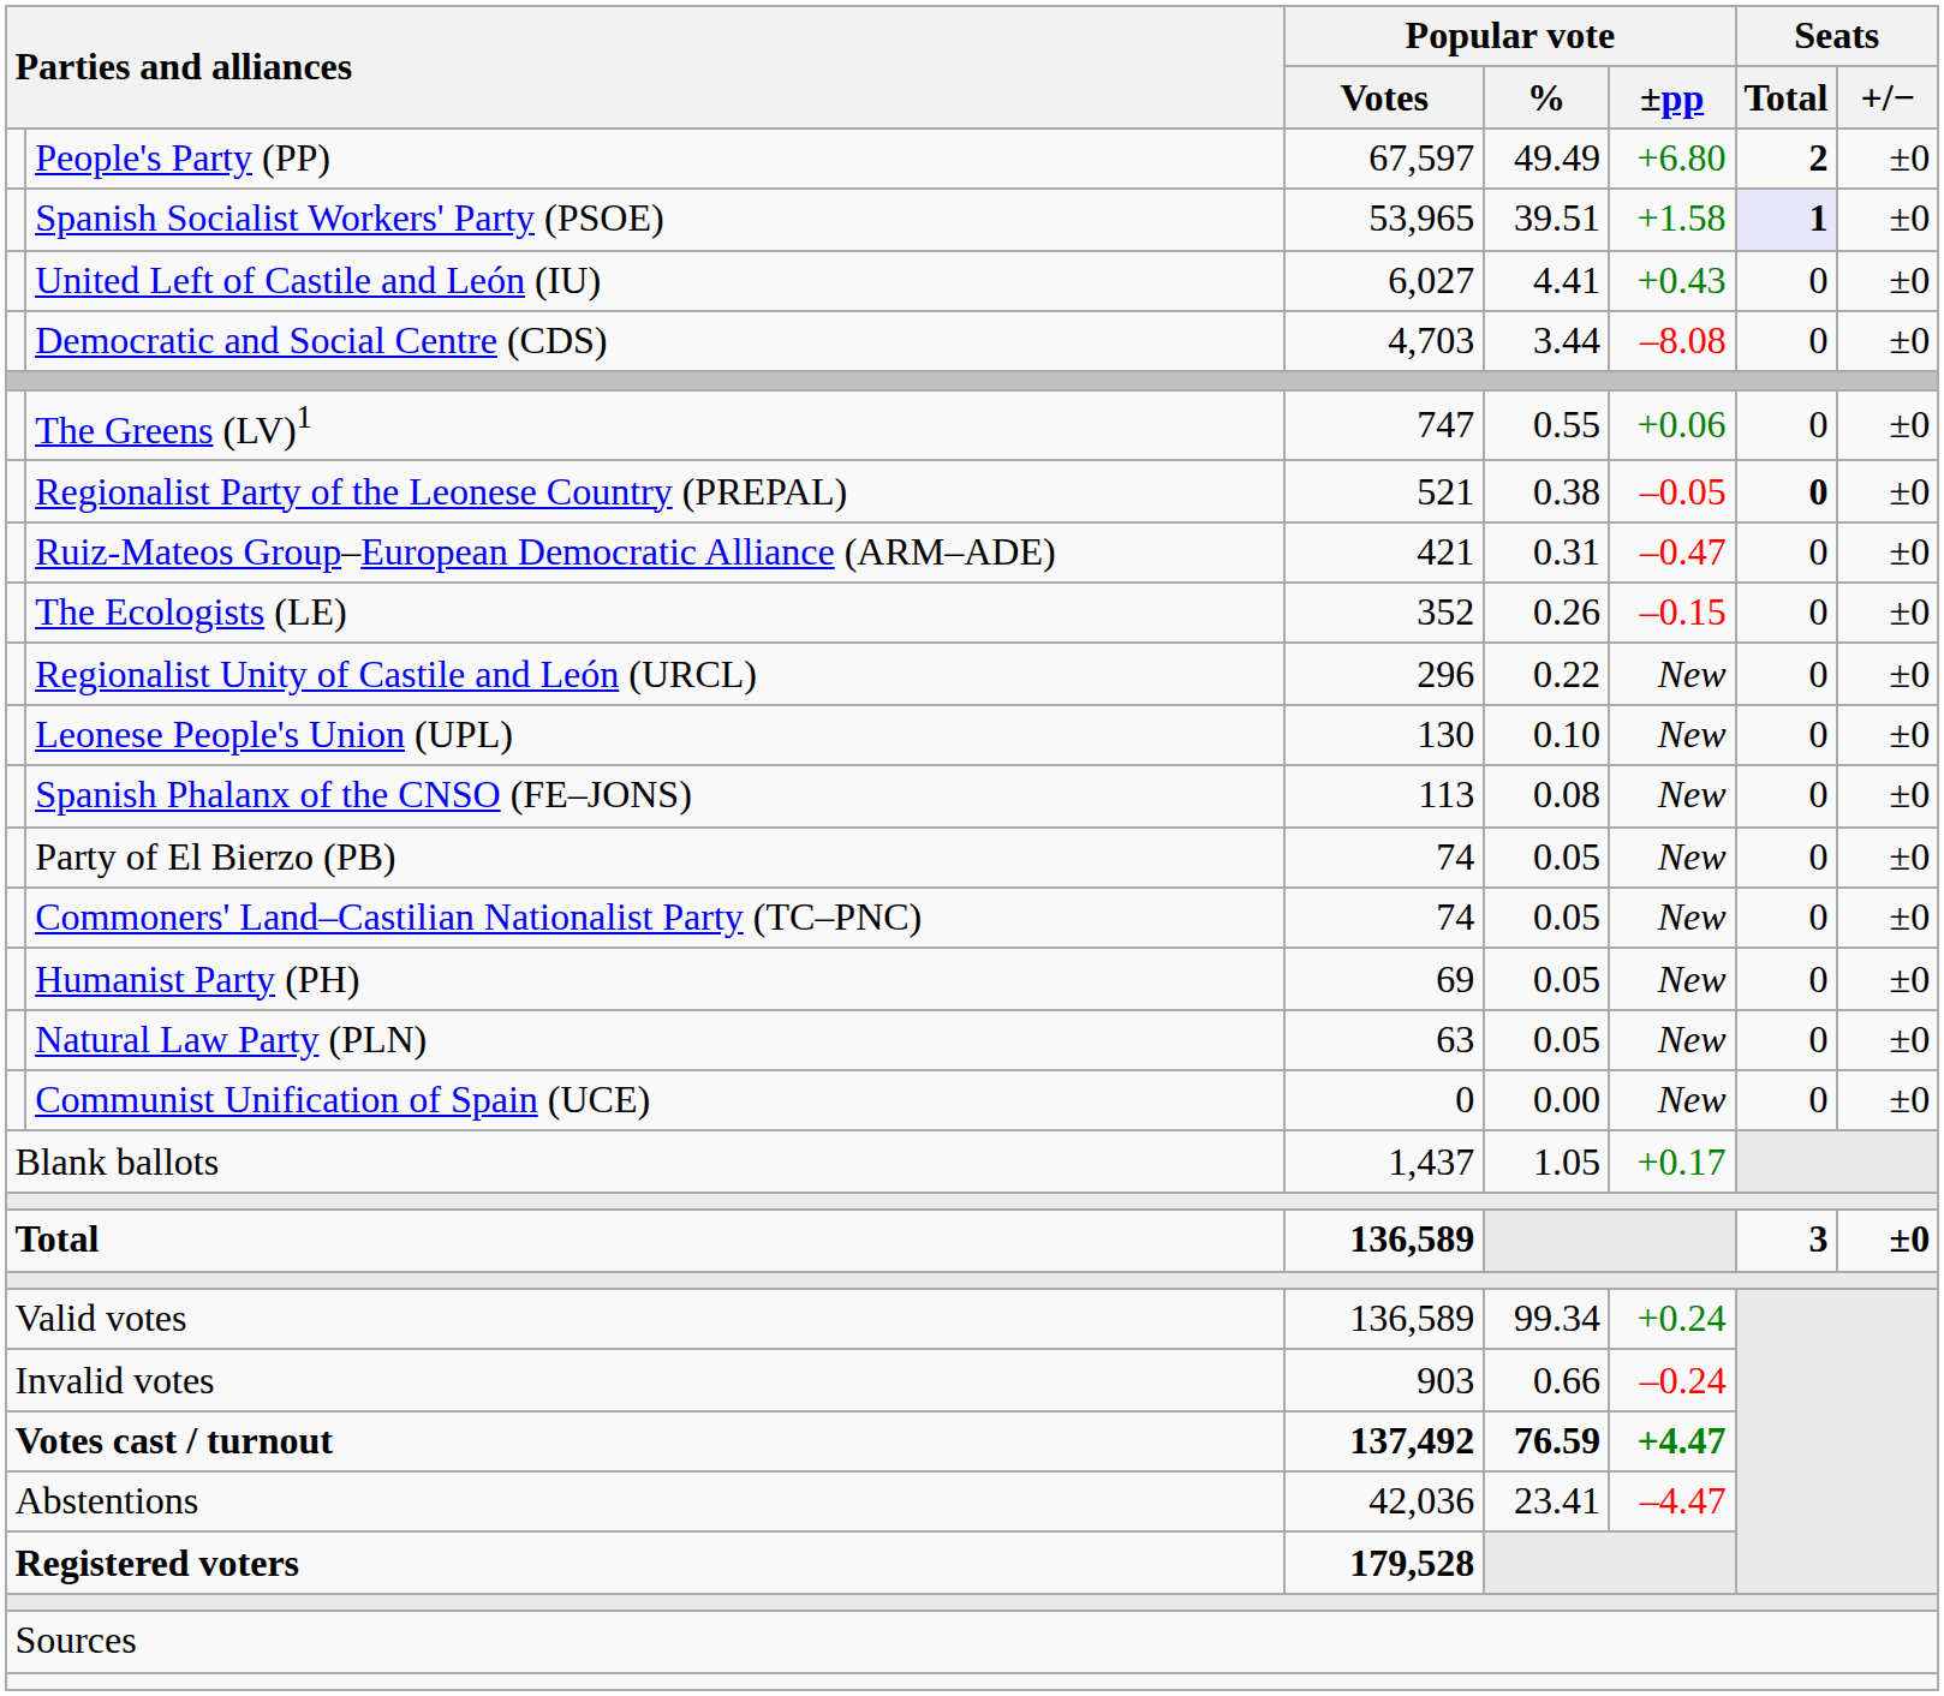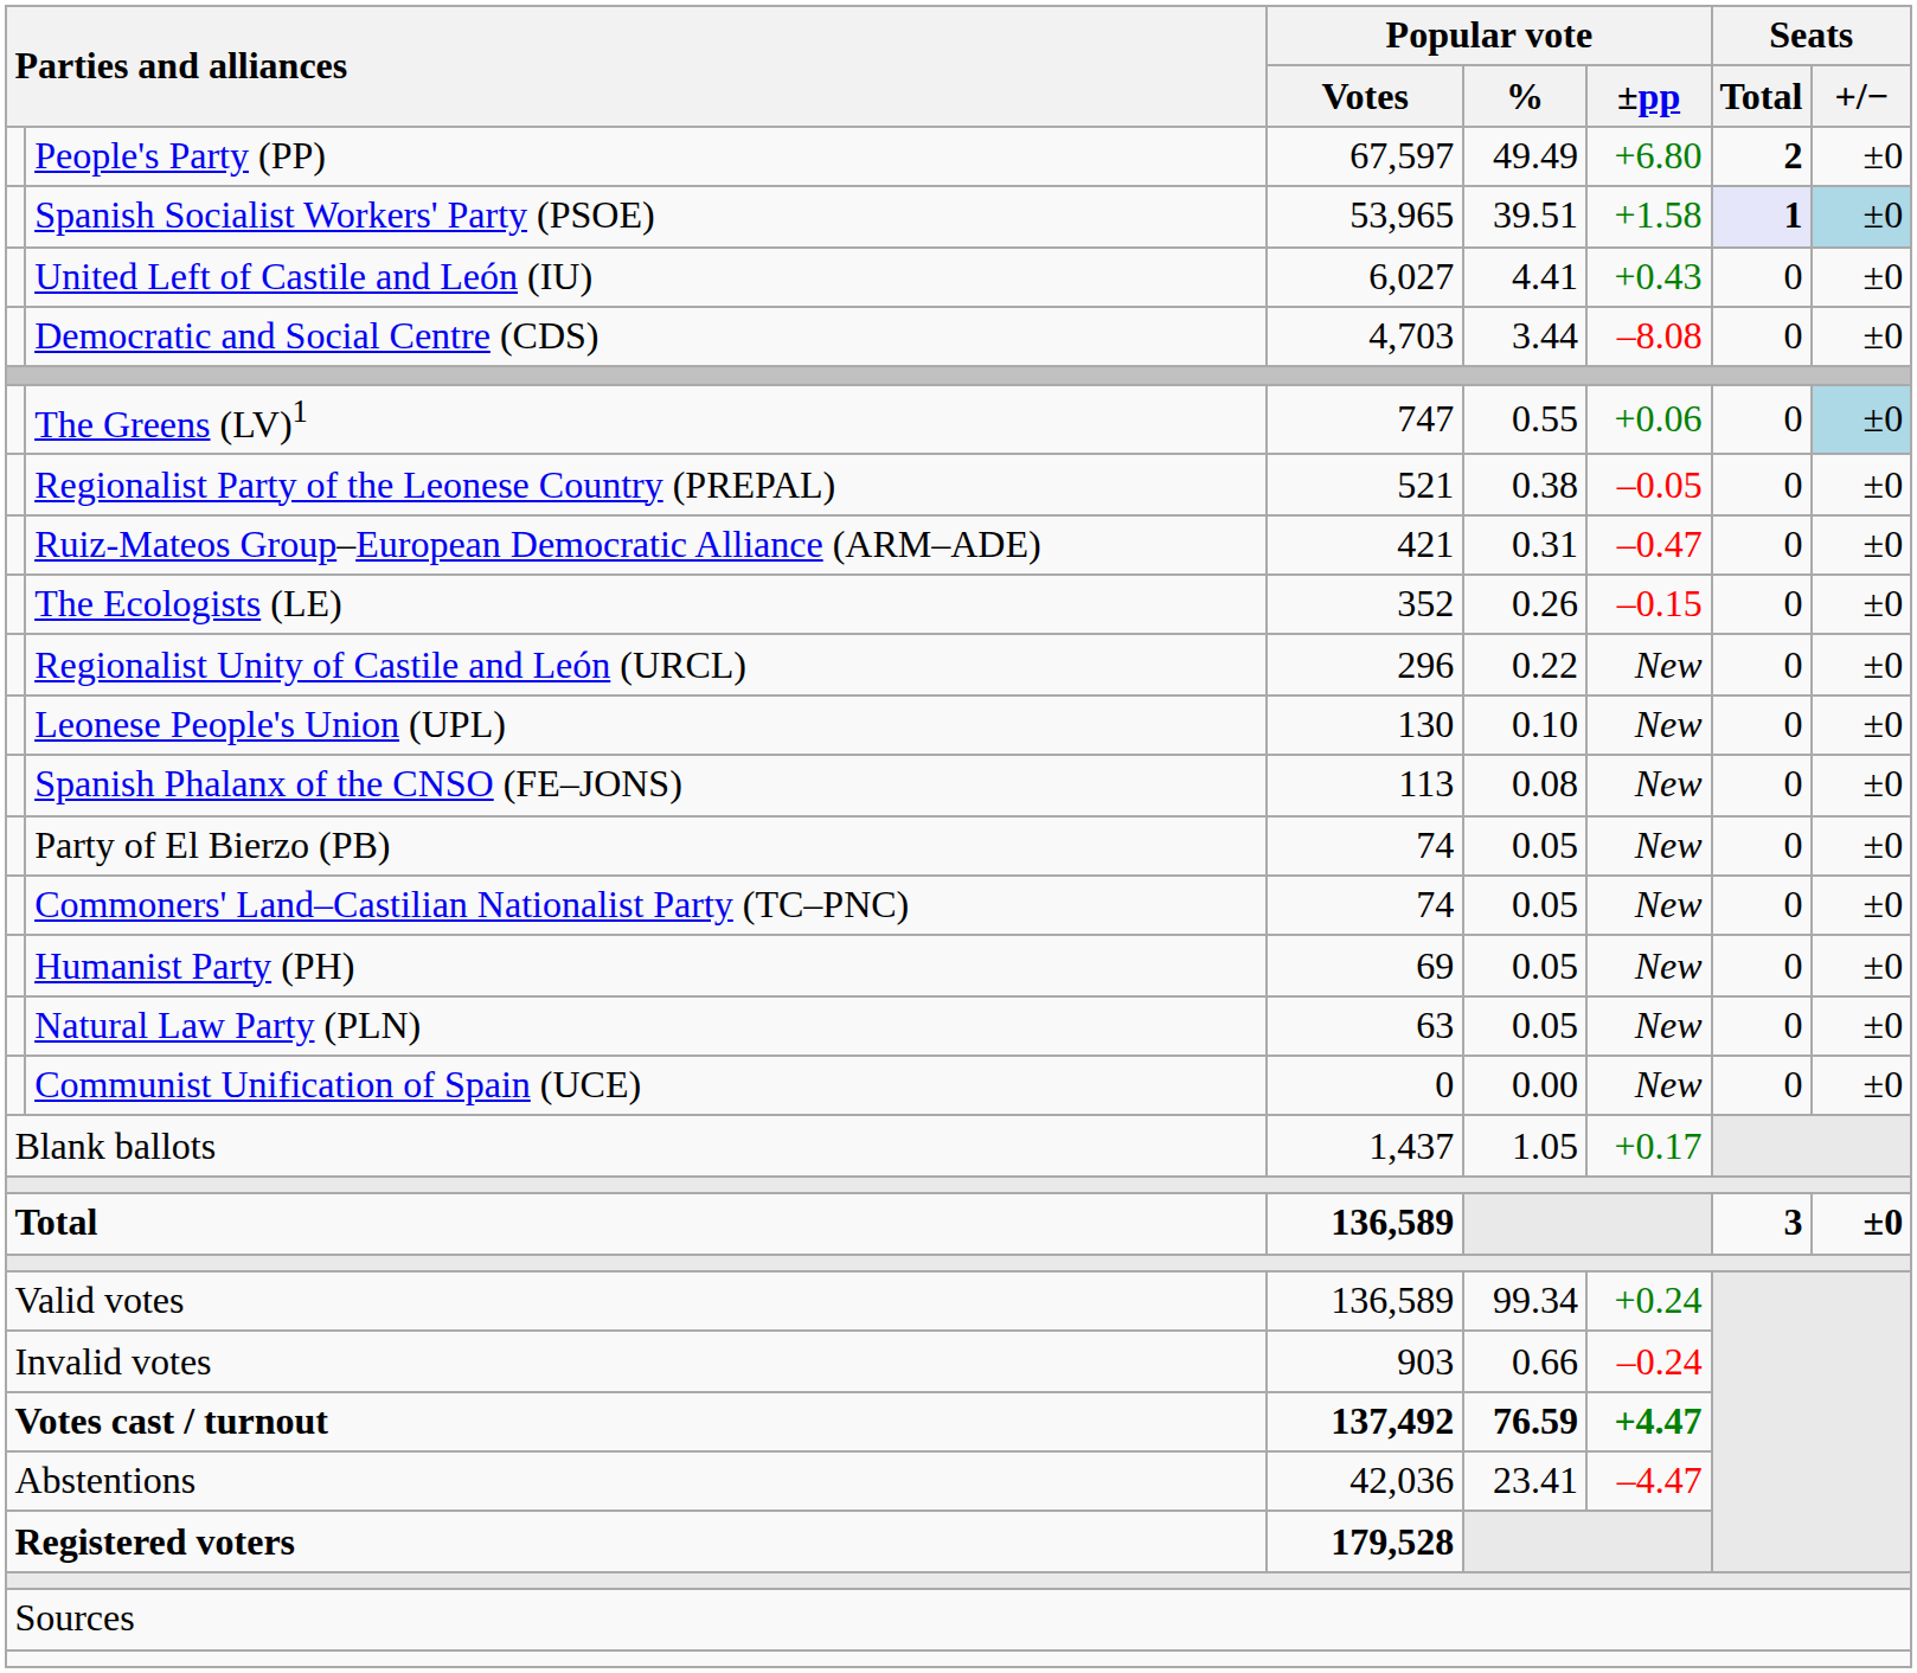Spanish Socialist Workers' Party (PSOE) | Seats / +/−: no background -> lightblue background
The Greens (LV)1 | Seats / +/−: no background -> lightblue background
Regionalist Party of the Leonese Country (PREPAL) | Seats / Total: bold -> normal
